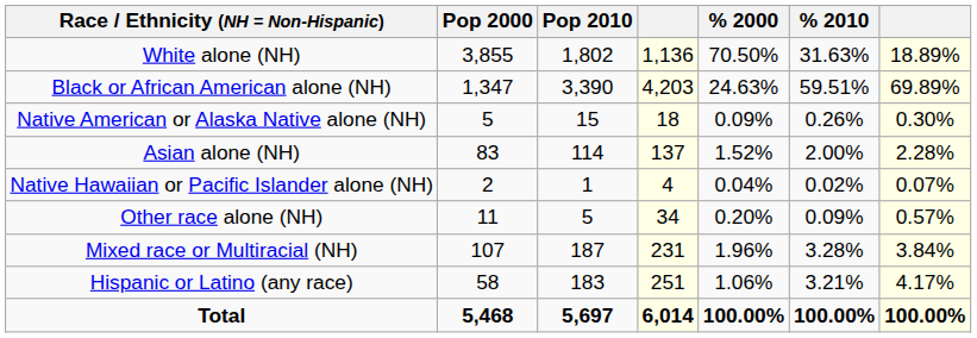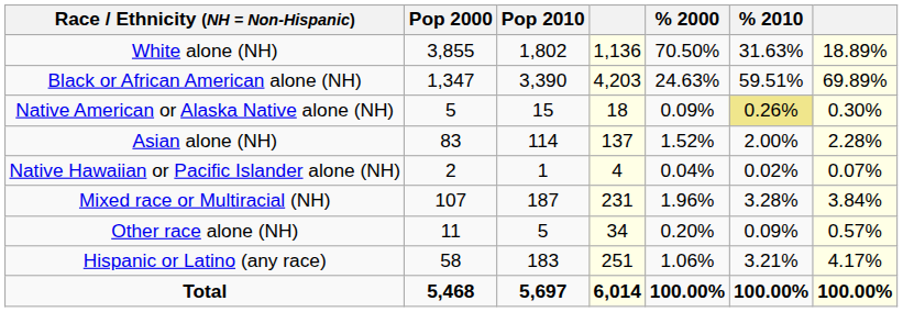Native American or Alaska Native alone (NH) | % 2010: no background -> khaki background
rows swapped: Other race alone (NH) <-> Mixed race or Multiracial (NH)
